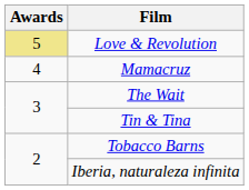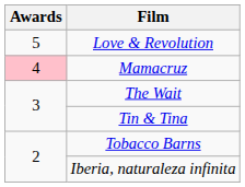Love & Revolution | Awards: khaki background -> no background
Mamacruz | Awards: no background -> pink background
